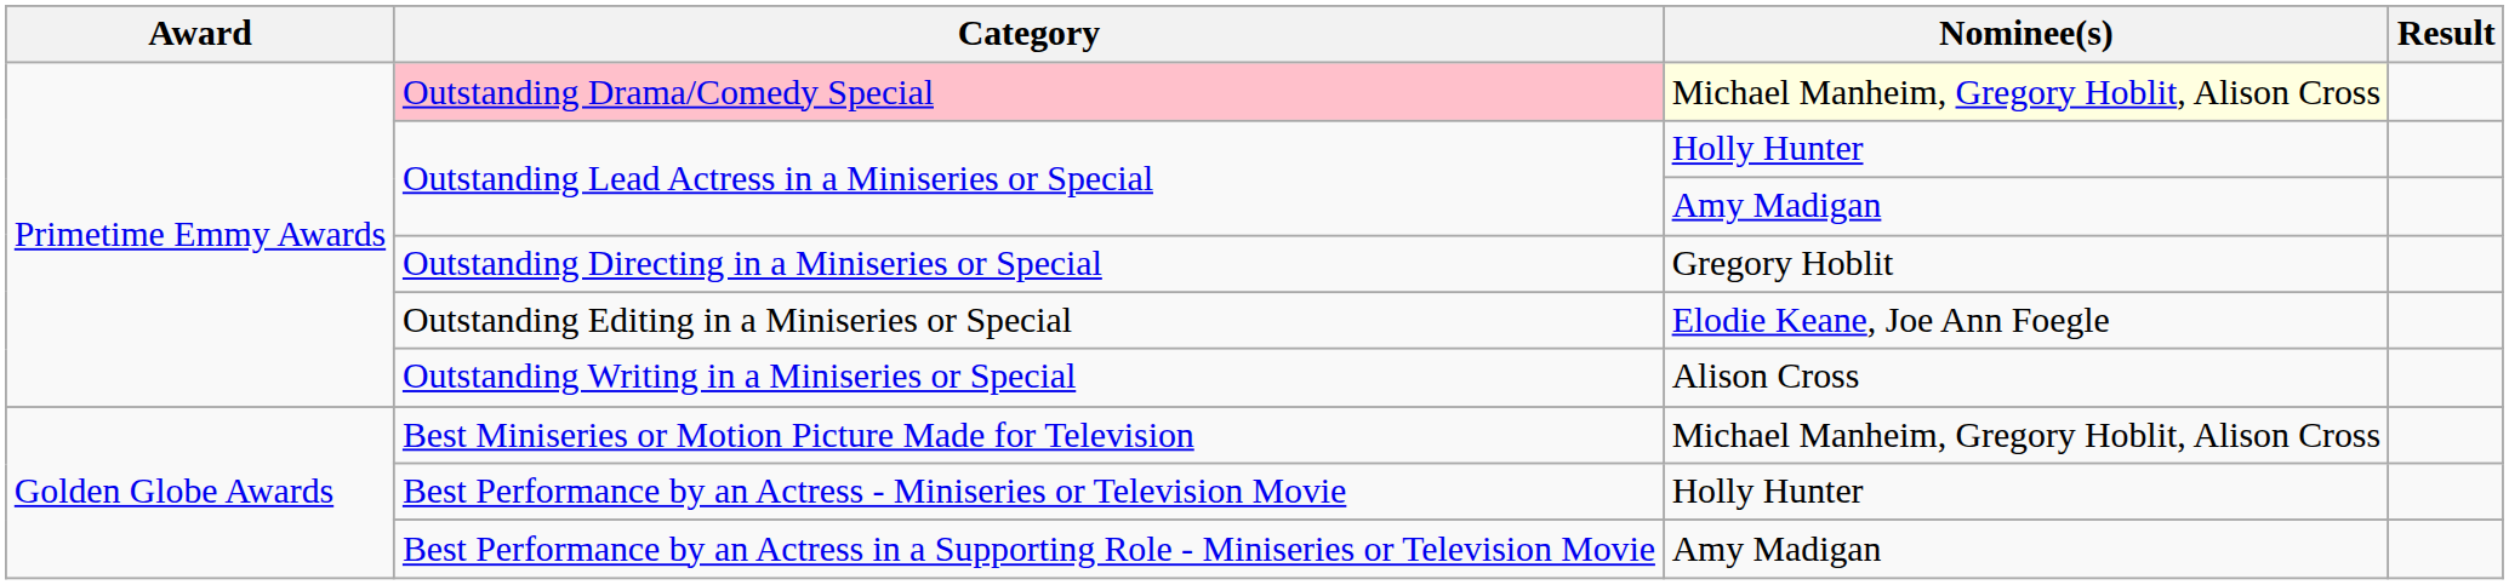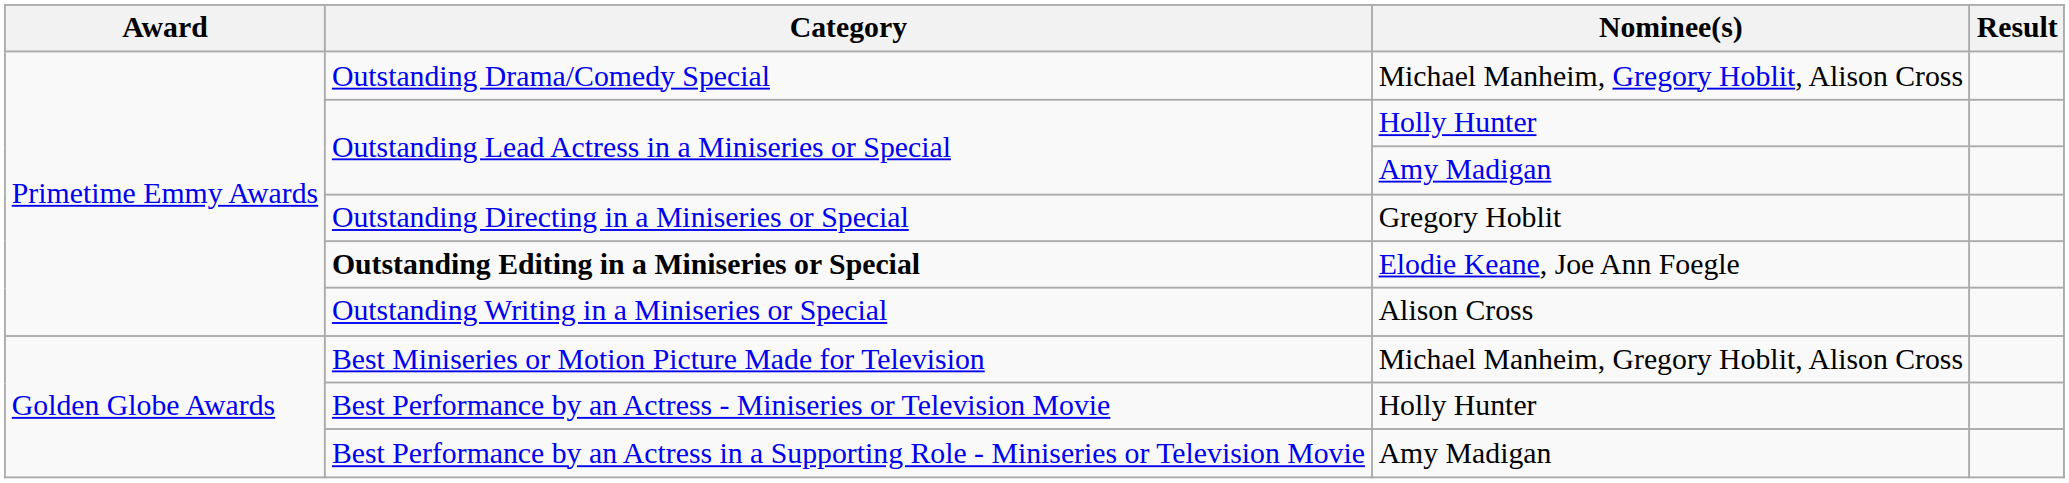Outstanding Drama/Comedy Special | Category: pink background -> no background
Outstanding Drama/Comedy Special | Nominee(s): lightyellow background -> no background
Outstanding Editing in a Miniseries or Special | Category: normal -> bold
